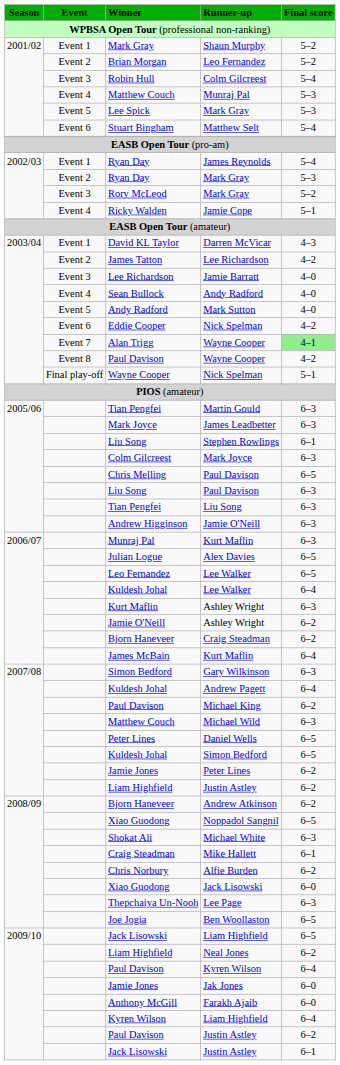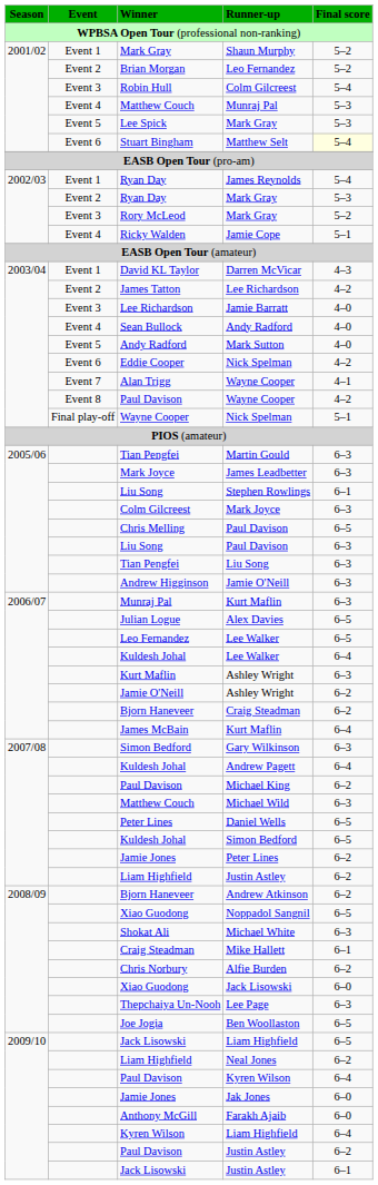Matthew Selt | Final score: no background -> lightyellow background
Alan Trigg / Wayne Cooper | Final score: lightgreen background -> no background
